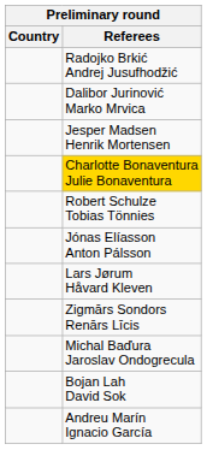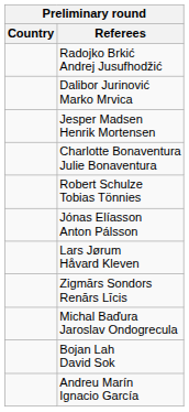Charlotte Bonaventura Julie Bonaventura | Referees: gold background -> no background
